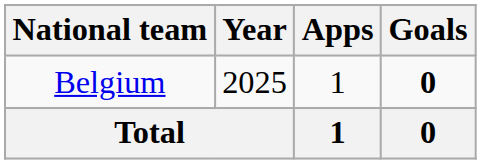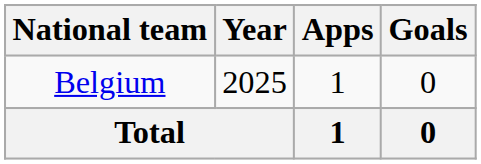Belgium | Goals: bold -> normal
